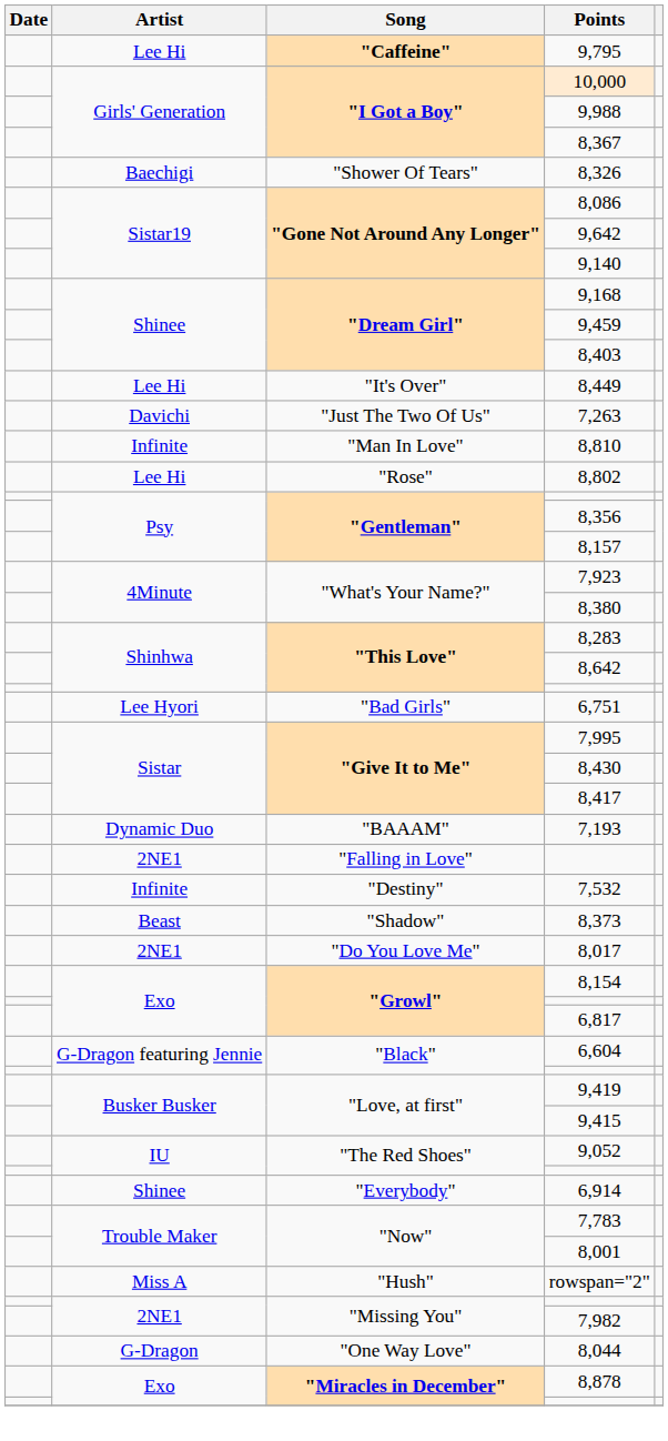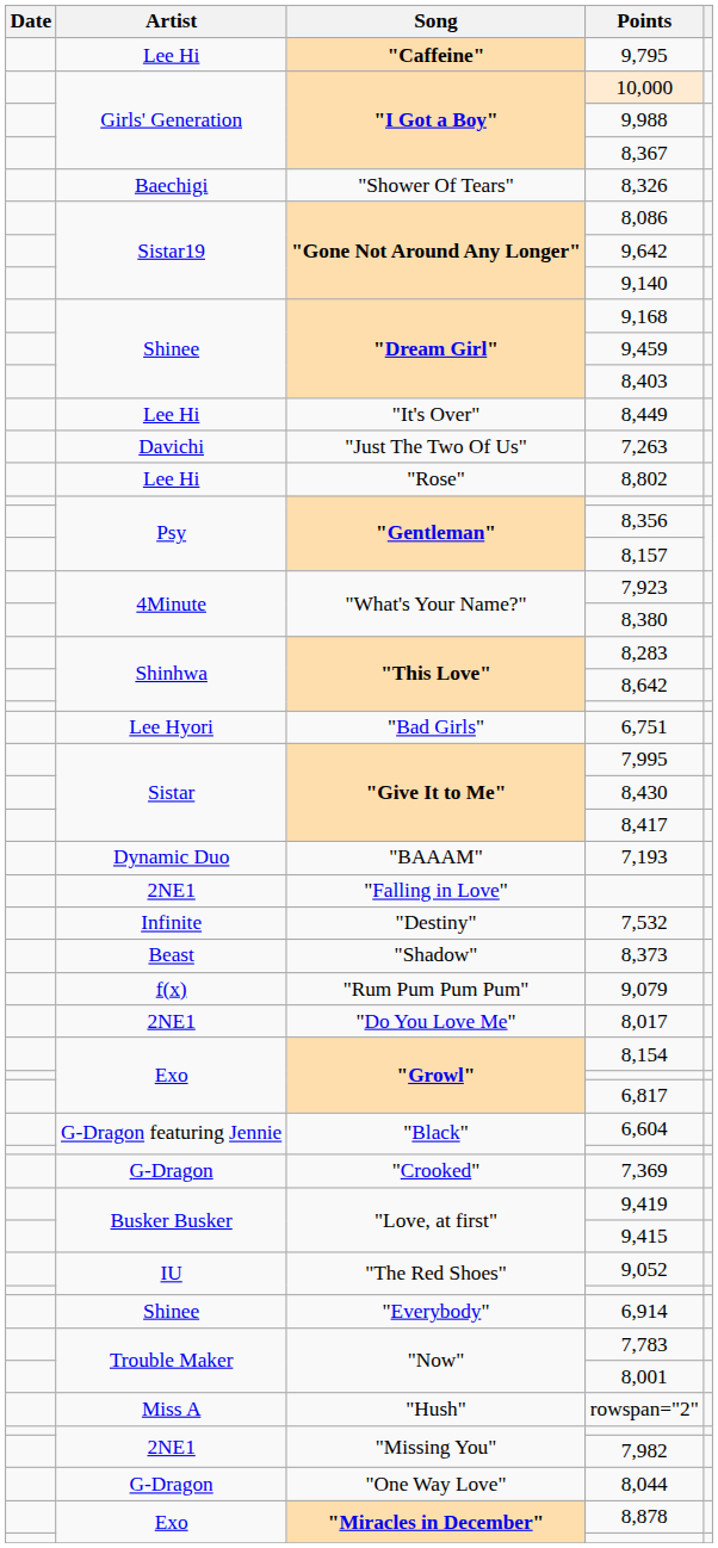- row: Infinite | "Man In Love" | 8,810
+ row: f(x) | "Rum Pum Pum Pum" | 9,079
+ row: G-Dragon | "Crooked" | 7,369
